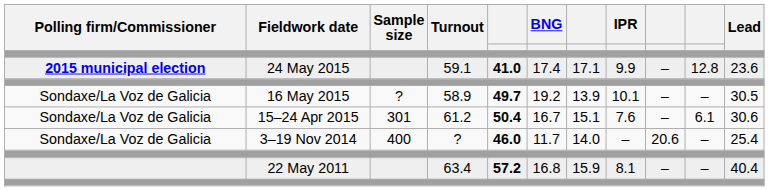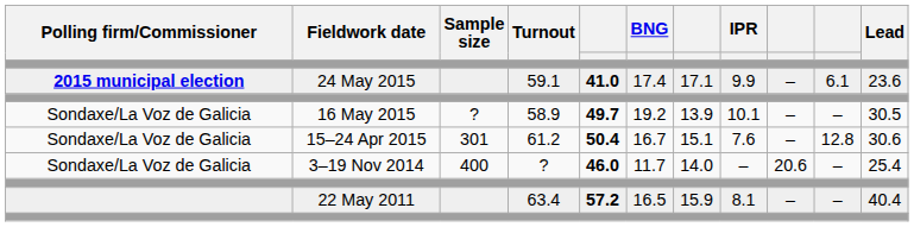24 May 2015 | column 10: 12.8 -> 6.1
15–24 Apr 2015 | column 10: 6.1 -> 12.8
22 May 2011 | BNG: 16.8 -> 16.5
